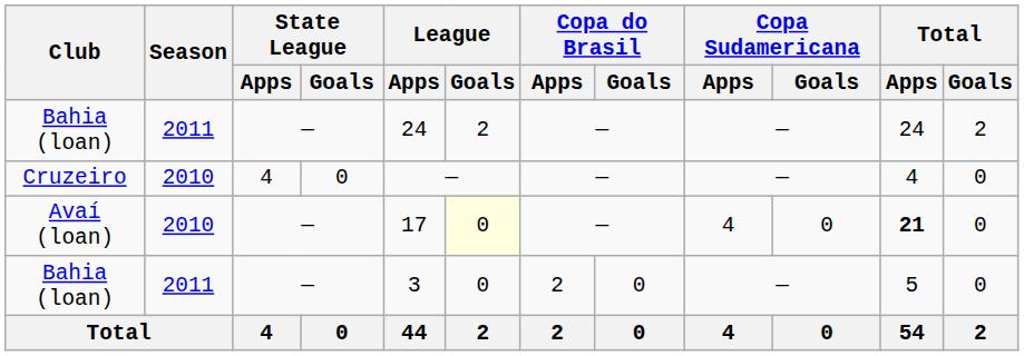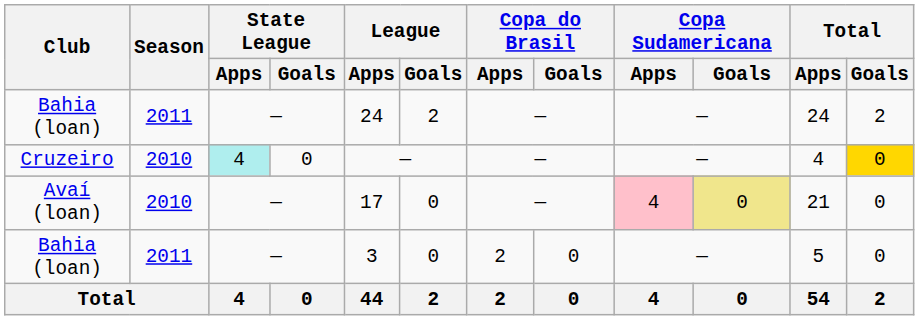Cruzeiro | State League / Apps: no background -> paleturquoise background
Cruzeiro | Total / Goals: no background -> gold background
Avaí (loan) | League / Goals: lightyellow background -> no background
Avaí (loan) | Copa Sudamericana / Apps: no background -> pink background
Avaí (loan) | Copa Sudamericana / Goals: no background -> khaki background
Avaí (loan) | Total / Apps: bold -> normal
